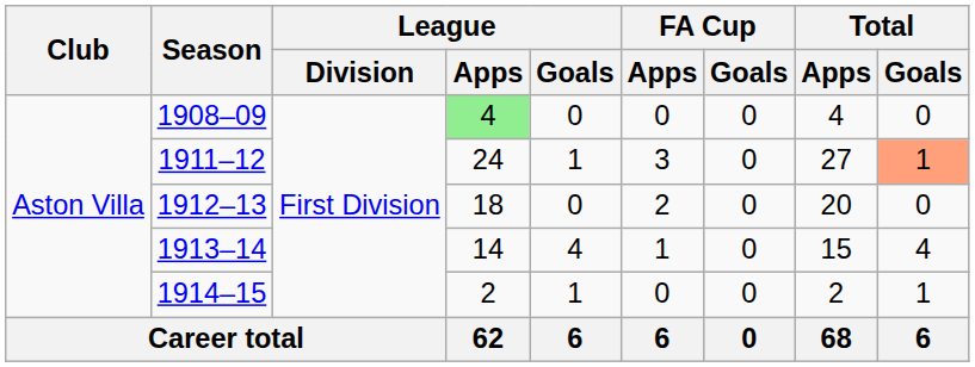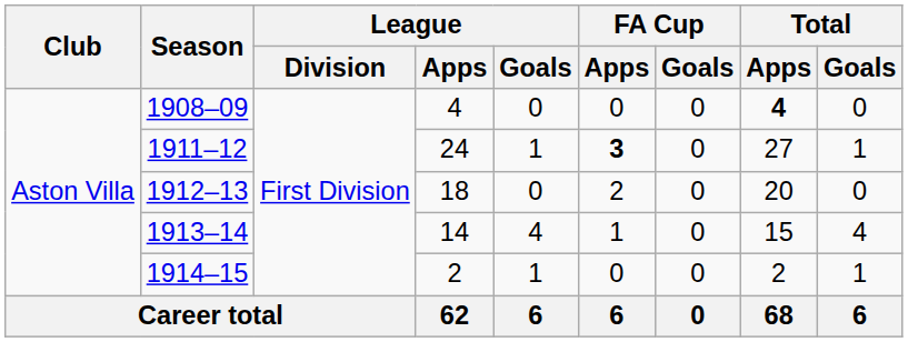1908–09 | League / Apps: lightgreen background -> no background
1908–09 | Total / Apps: normal -> bold
1911–12 | FA Cup / Apps: normal -> bold
1911–12 | Total / Goals: lightsalmon background -> no background
